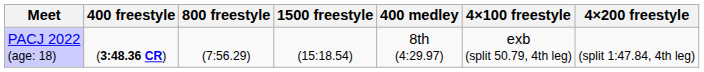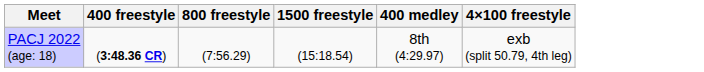- column: 4×200 freestyle | (split 1:47.84, 4th leg)
